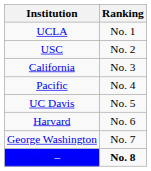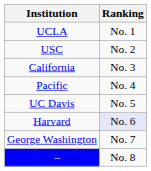Harvard | Ranking: no background -> lavender background
Pomona–Pitzer | Ranking: bold -> normal
